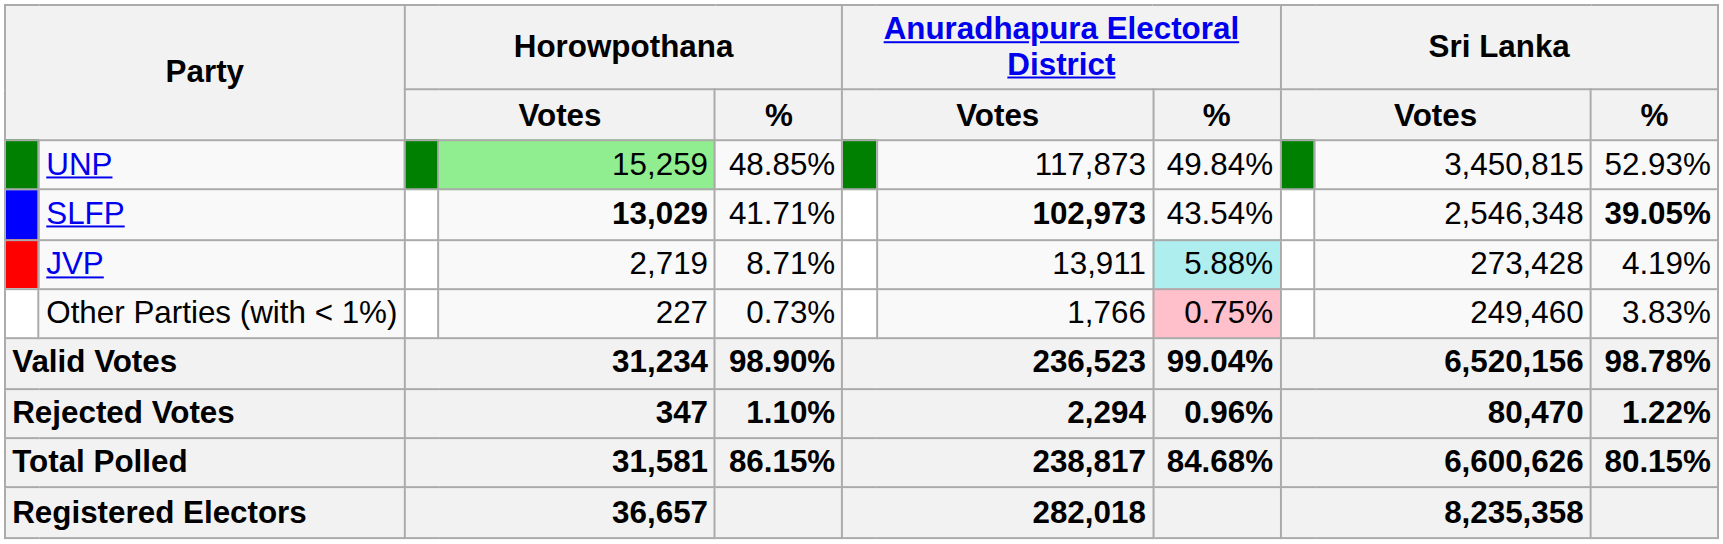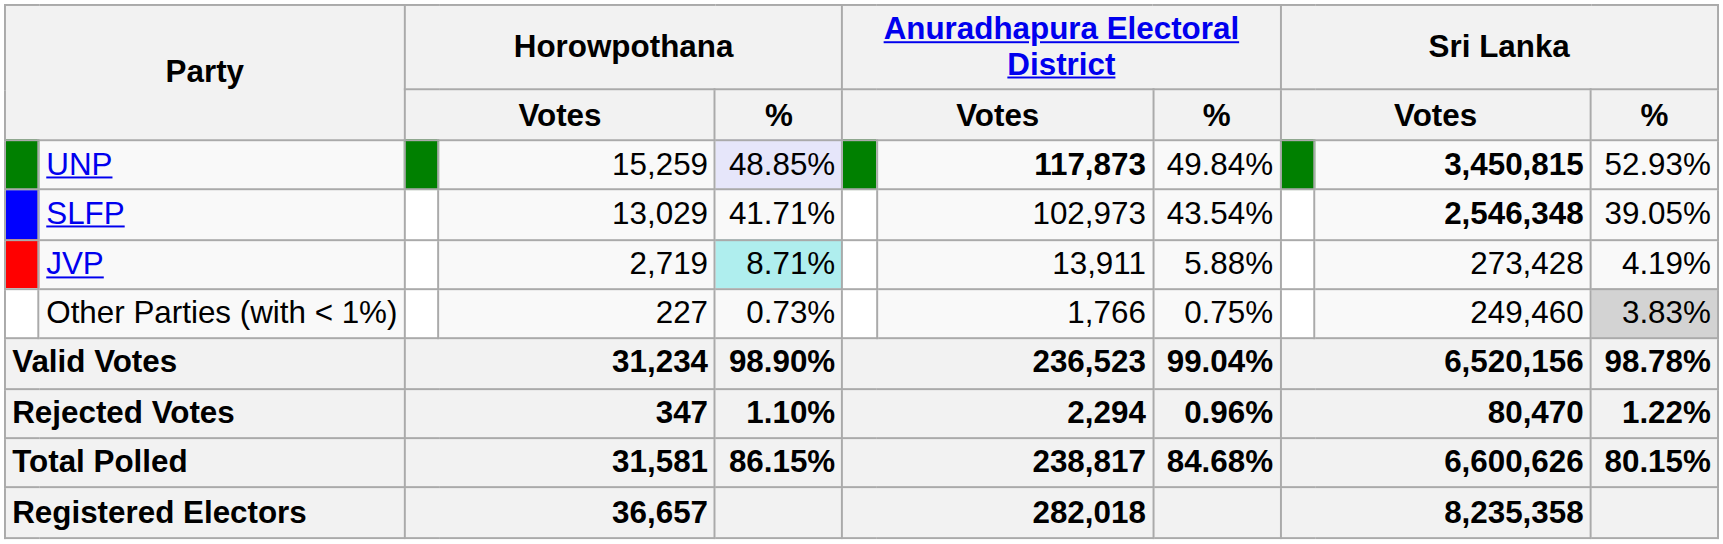UNP | column 4: lightgreen background -> no background
UNP | Horowpothana / %: no background -> lavender background
UNP | column 7: normal -> bold
UNP | column 10: normal -> bold
SLFP | column 4: bold -> normal
SLFP | column 7: bold -> normal
SLFP | column 10: normal -> bold
SLFP | Sri Lanka / %: bold -> normal
JVP | Horowpothana / %: no background -> paleturquoise background
JVP | Anuradhapura Electoral District / %: paleturquoise background -> no background
Other Parties (with < 1%) | Anuradhapura Electoral District / %: pink background -> no background
Other Parties (with < 1%) | Sri Lanka / %: no background -> lightgrey background
